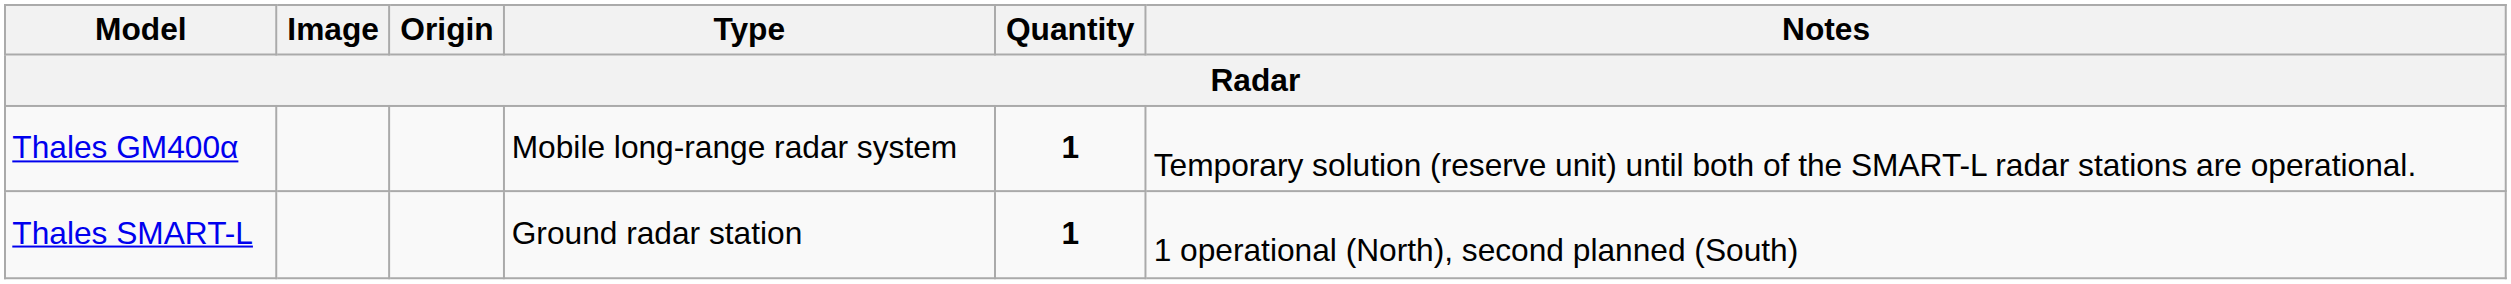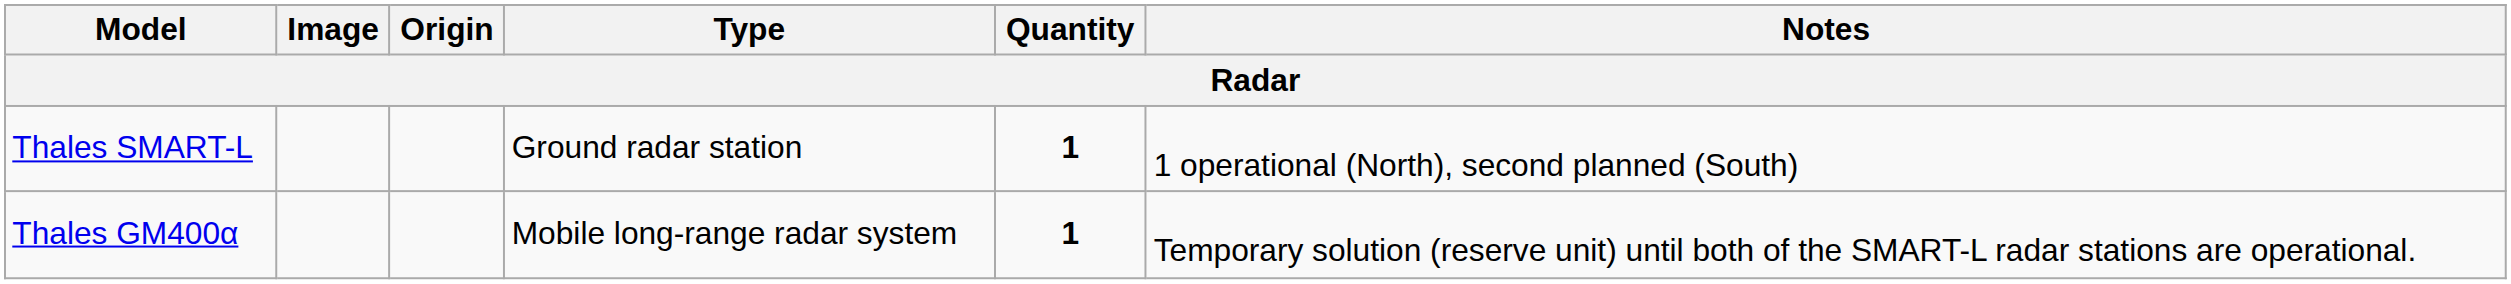rows swapped: Thales GM400α <-> Thales SMART-L
